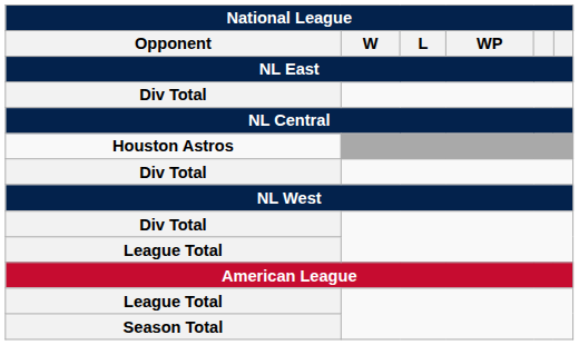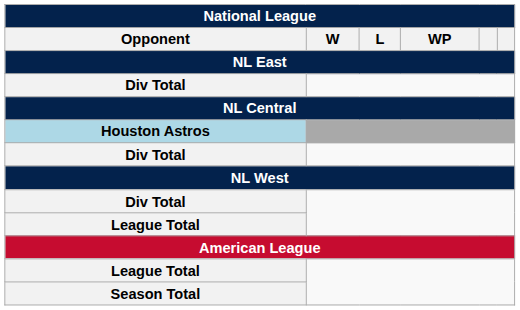Houston Astros | Opponent / Div Total: no background -> lightblue background
